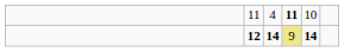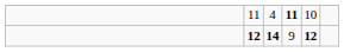row 2 | column 4: khaki background -> no background
row 2 | column 5: 14 -> 12
